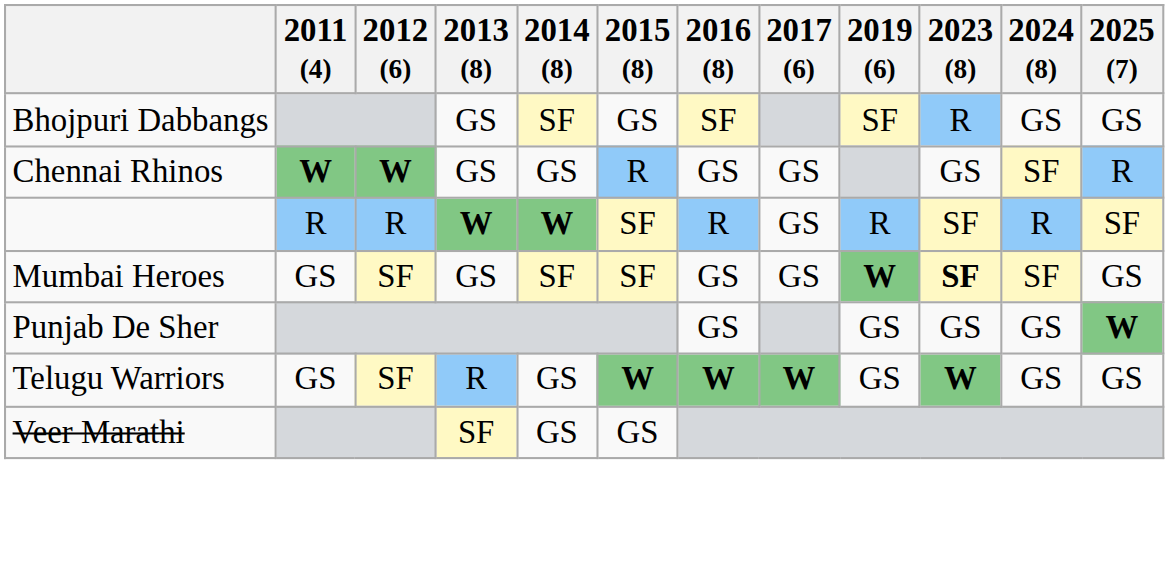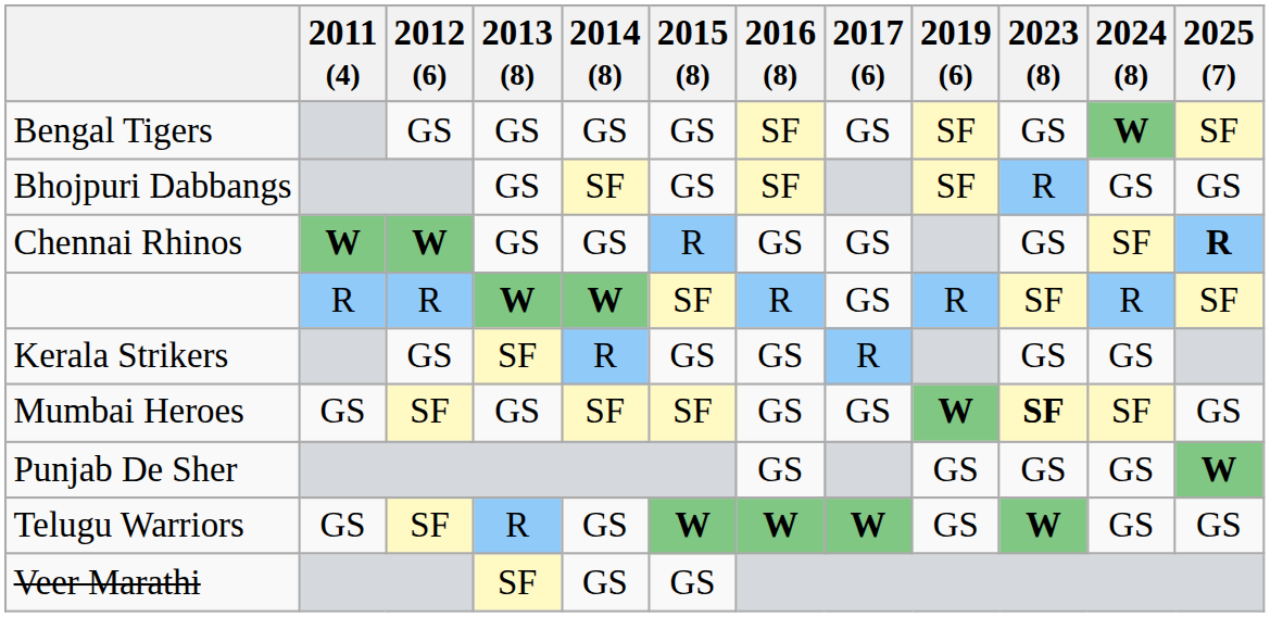+ row: Bengal Tigers | GS | GS | GS | GS | SF | GS | SF | GS | W | SF
Chennai Rhinos | 2025 (7): normal -> bold
+ row: Kerala Strikers | GS | SF | R | GS | GS | R | GS | GS
